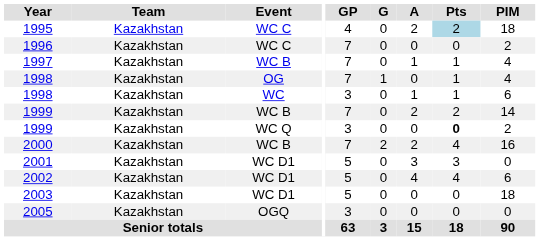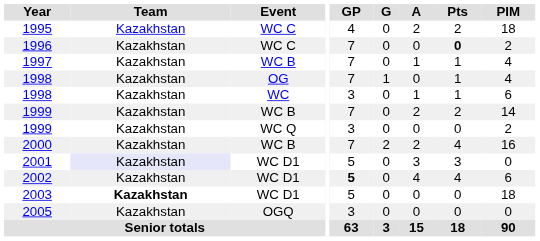1995 | Pts: lightblue background -> no background
1996 | Pts: normal -> bold
1999 / WC Q | Pts: bold -> normal
2001 | Team: no background -> lavender background
2002 | GP: normal -> bold
2003 | Team: normal -> bold
